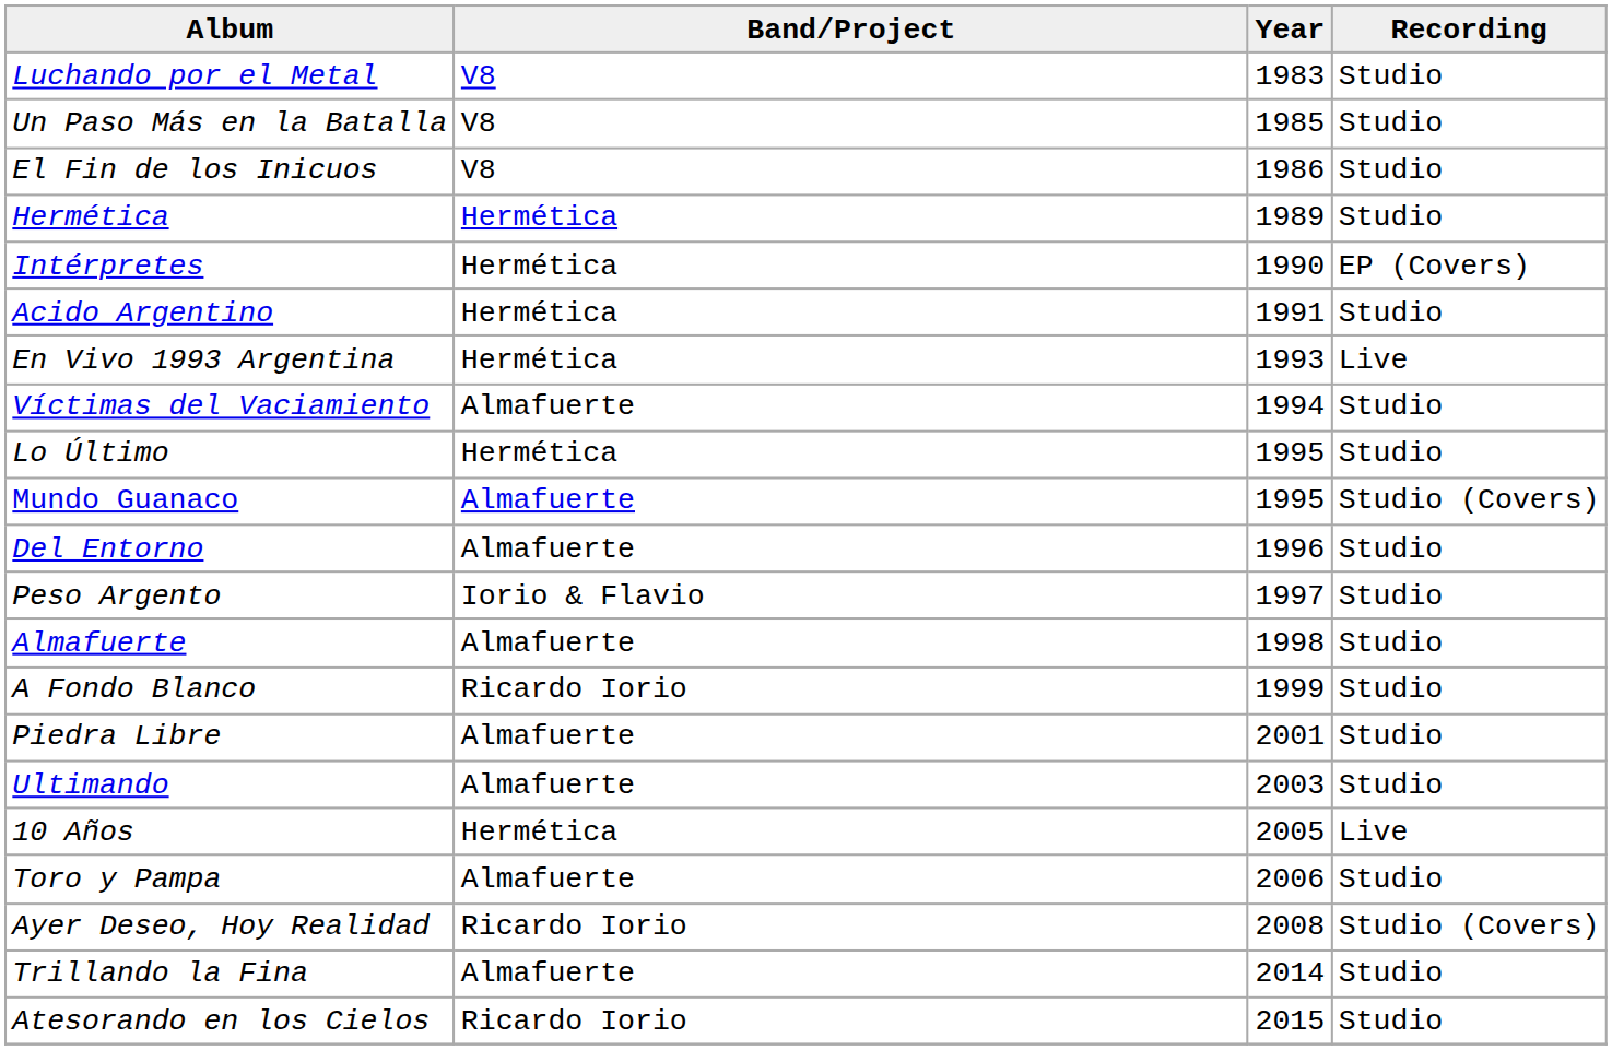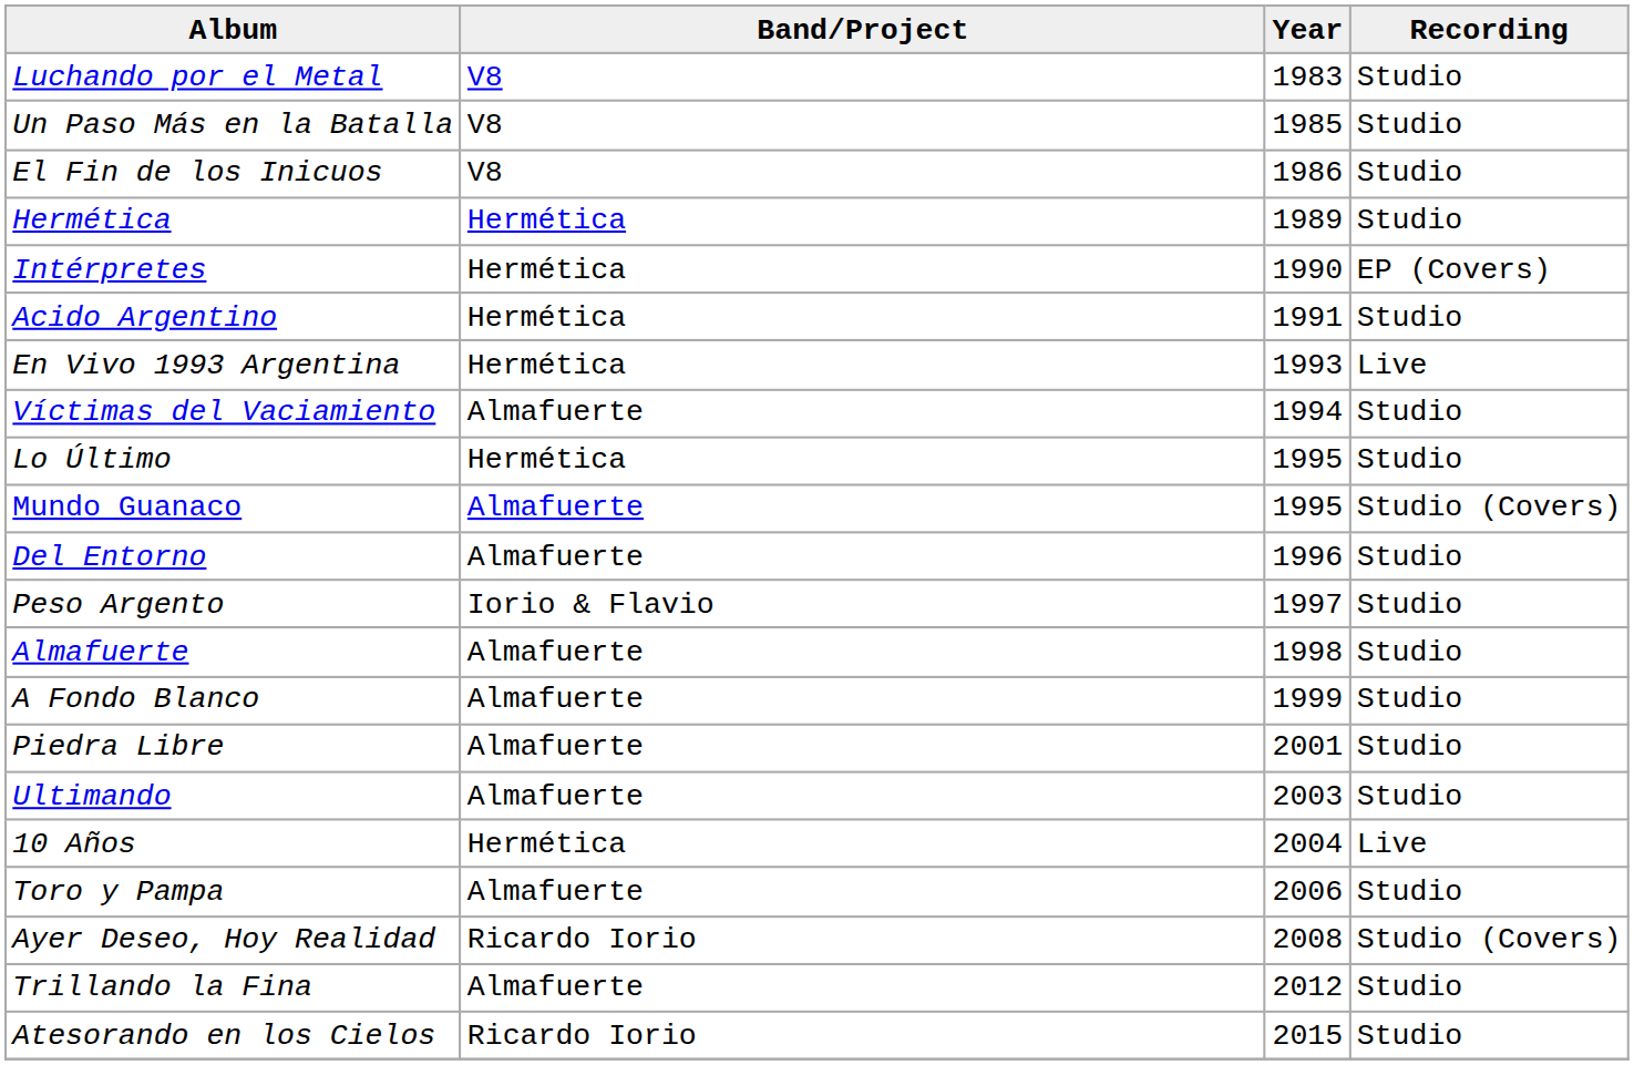A Fondo Blanco | Band/Project: Ricardo Iorio -> Almafuerte
10 Años | Year: 2005 -> 2004
Trillando la Fina | Year: 2014 -> 2012
